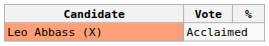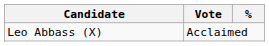Leo Abbass (X) | Candidate: lightsalmon background -> no background
